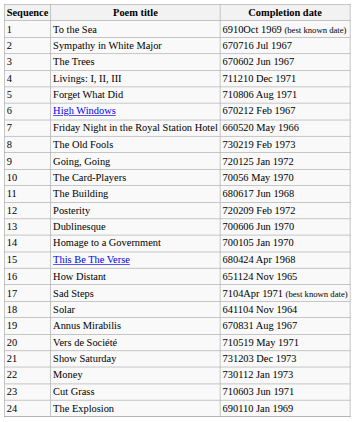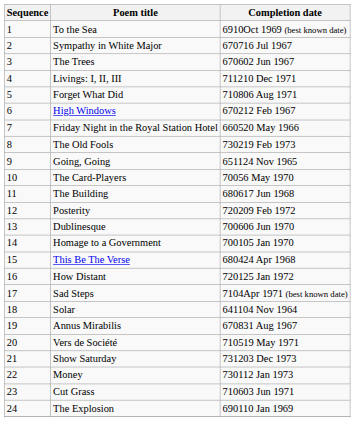Going, Going | Completion date: 720125 Jan 1972 -> 651124 Nov 1965
How Distant | Completion date: 651124 Nov 1965 -> 720125 Jan 1972
